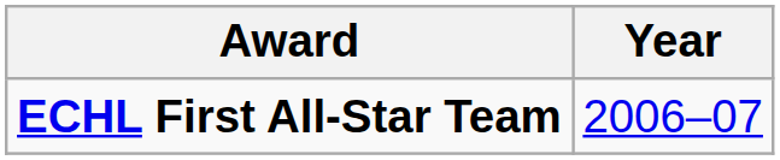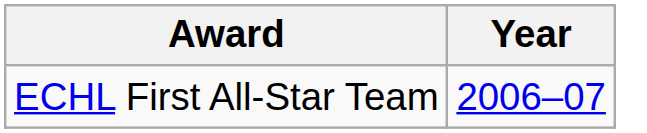row 2 | Award: bold -> normal
